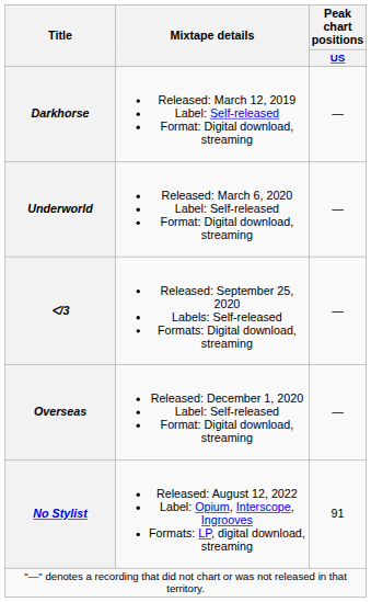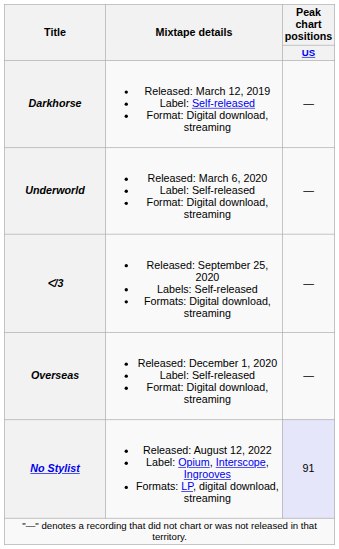No Stylist | Peak chart positions / US: no background -> lavender background
